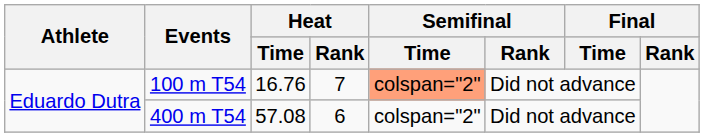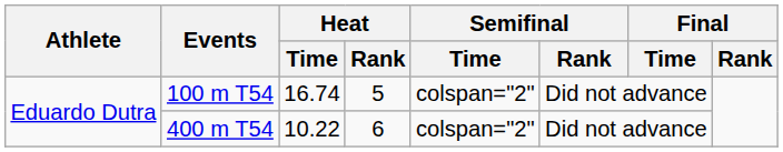100 m T54 | Heat / Time: 16.76 -> 16.74
100 m T54 | Heat / Rank: 7 -> 5
100 m T54 | Semifinal / Time: lightsalmon background -> no background
400 m T54 | Heat / Time: 57.08 -> 10.22
